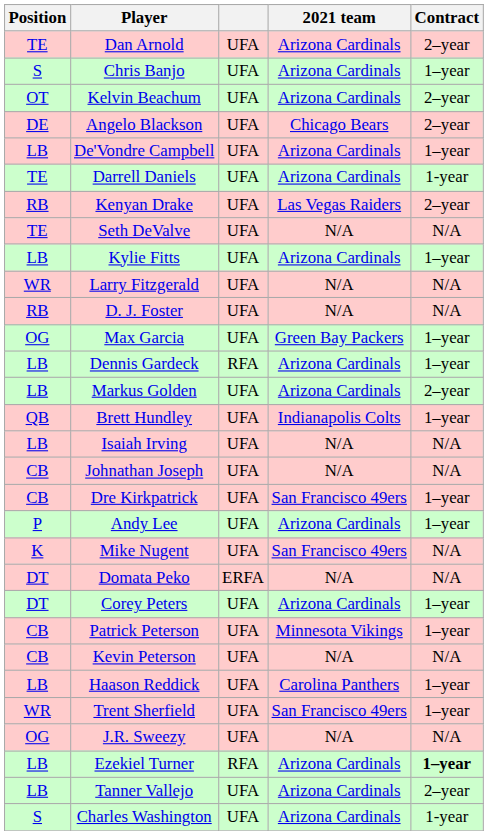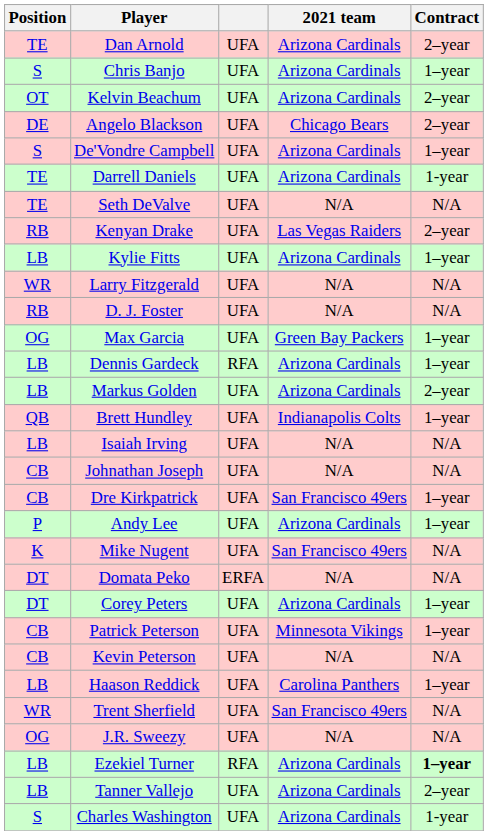De'Vondre Campbell | Position: LB -> S
rows swapped: Seth DeValve <-> Kenyan Drake
Trent Sherfield | Contract: 1–year -> N/A
